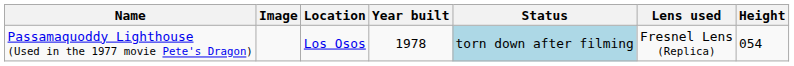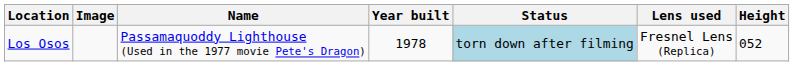columns swapped: Name <-> Location
row 2 | Height: 054 -> 052
